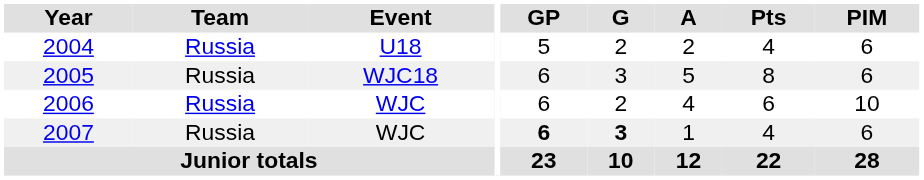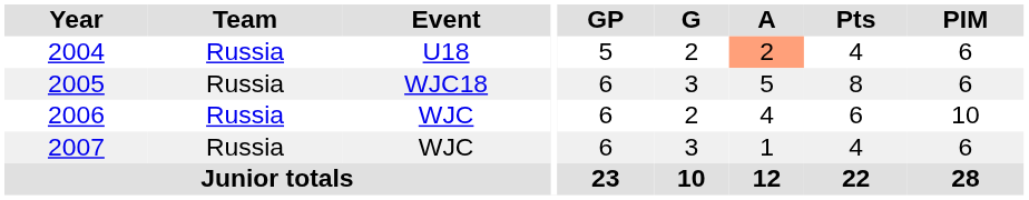2004 | A: no background -> lightsalmon background
2007 | GP: bold -> normal
2007 | G: bold -> normal
